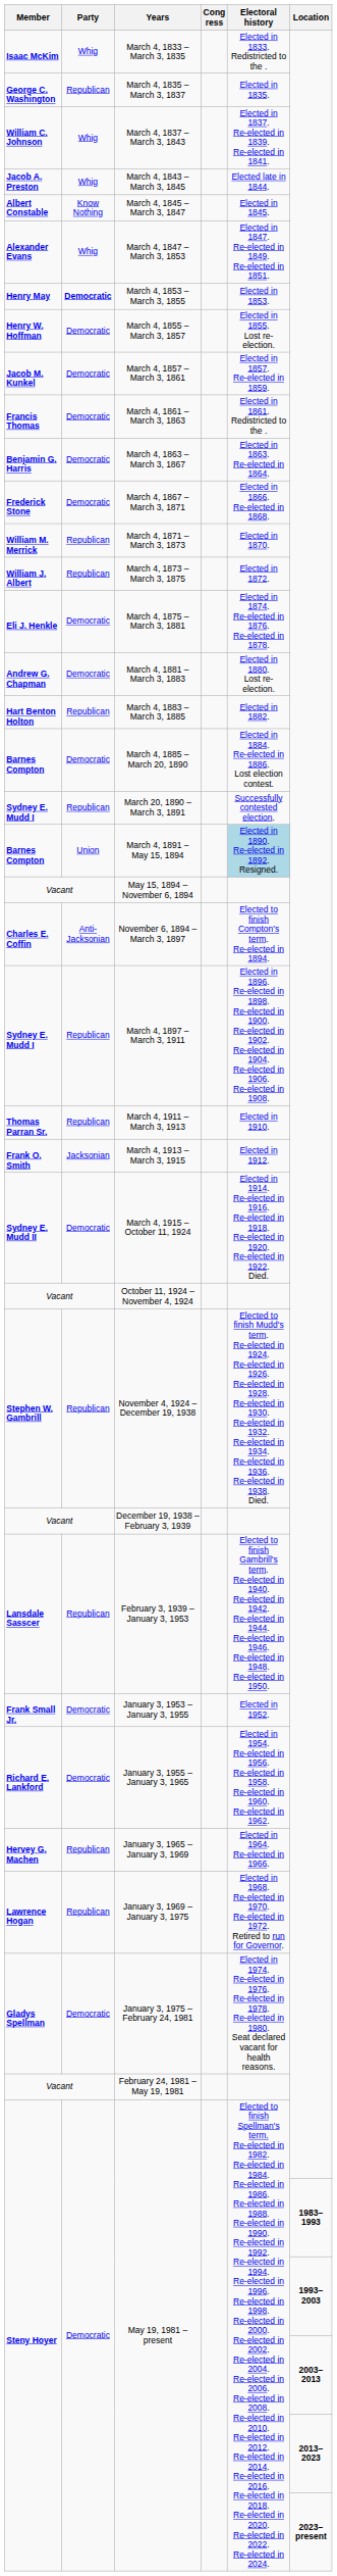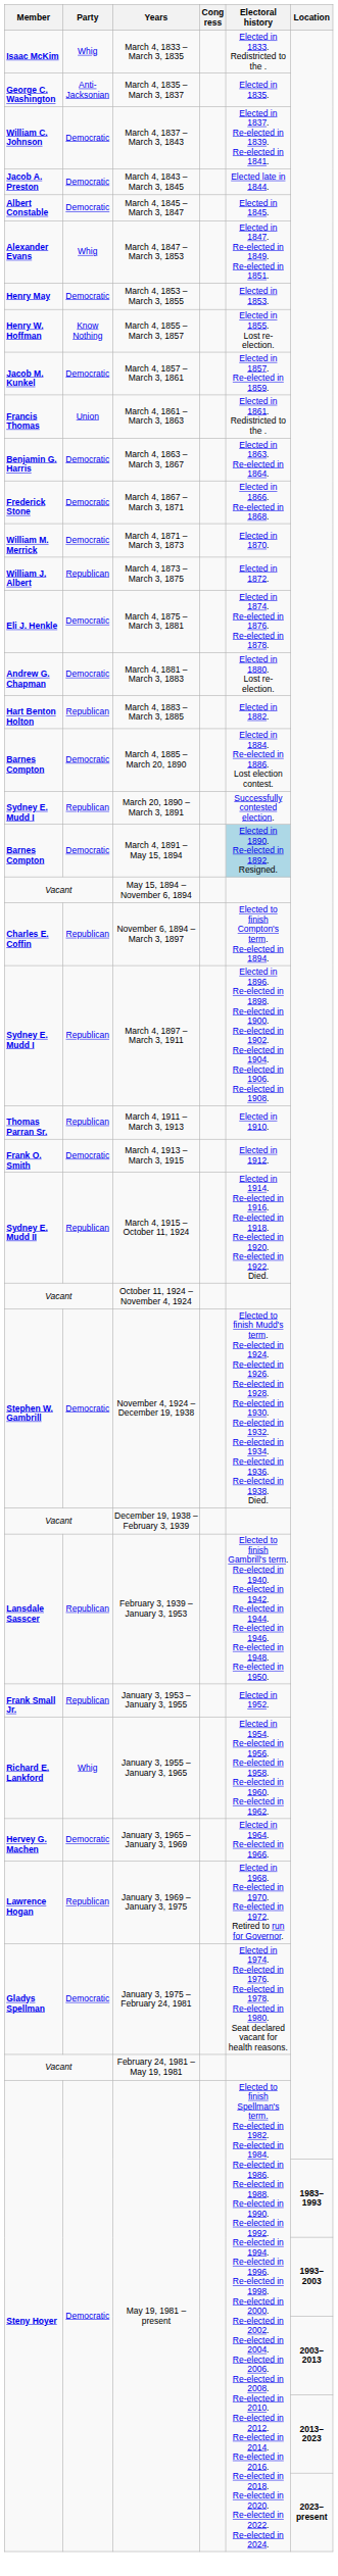March 4, 1835 – March 3, 1837 | Party: Republican -> Anti-Jacksonian
March 4, 1837 – March 3, 1843 | Party: Whig -> Democratic
March 4, 1843 – March 3, 1845 | Party: Whig -> Democratic
March 4, 1845 – March 3, 1847 | Party: Know Nothing -> Democratic
March 4, 1853 – March 3, 1855 | Party: bold -> normal
March 4, 1855 – March 3, 1857 | Party: Democratic -> Know Nothing
March 4, 1861 – March 3, 1863 | Party: Democratic -> Union
March 4, 1871 – March 3, 1873 | Party: Republican -> Democratic
March 4, 1891 – May 15, 1894 | Party: Union -> Democratic
November 6, 1894 – March 3, 1897 | Party: Anti-Jacksonian -> Republican
March 4, 1913 – March 3, 1915 | Party: Jacksonian -> Democratic
March 4, 1915 – October 11, 1924 | Party: Democratic -> Republican
November 4, 1924 – December 19, 1938 | Party: Republican -> Democratic
January 3, 1953 – January 3, 1955 | Party: Democratic -> Republican
January 3, 1955 – January 3, 1965 | Party: Democratic -> Whig
January 3, 1965 – January 3, 1969 | Party: Republican -> Democratic
